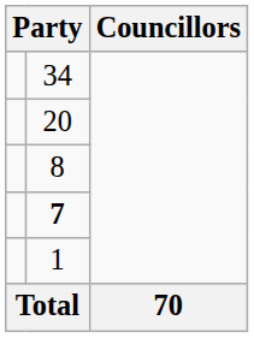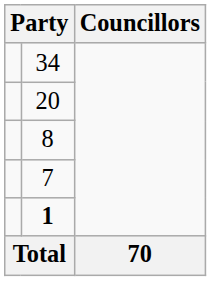7 | column 2: bold -> normal
1 | column 2: normal -> bold
